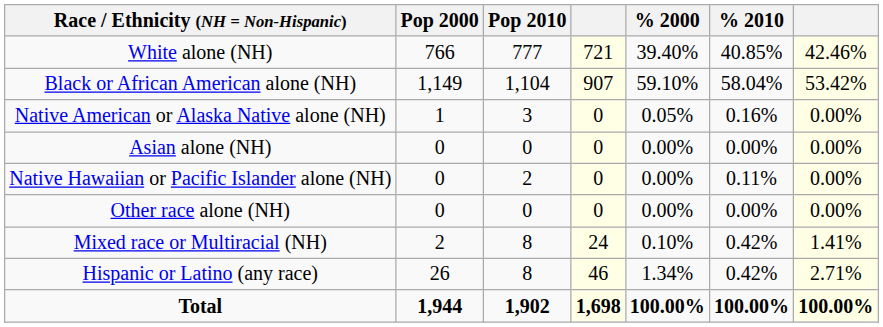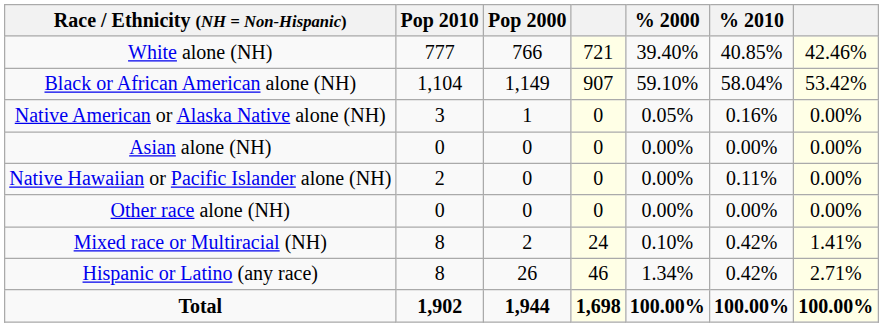columns swapped: Pop 2000 <-> Pop 2010
